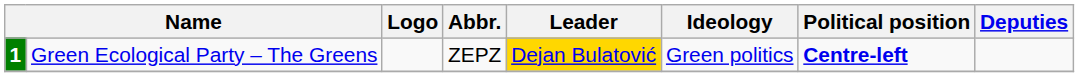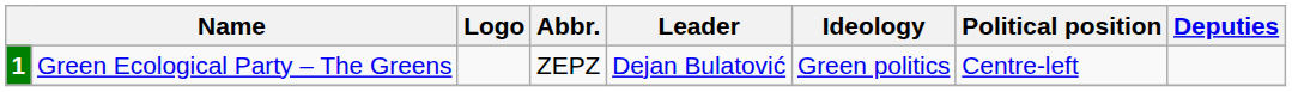1 | Leader: gold background -> no background
1 | Political position: bold -> normal
